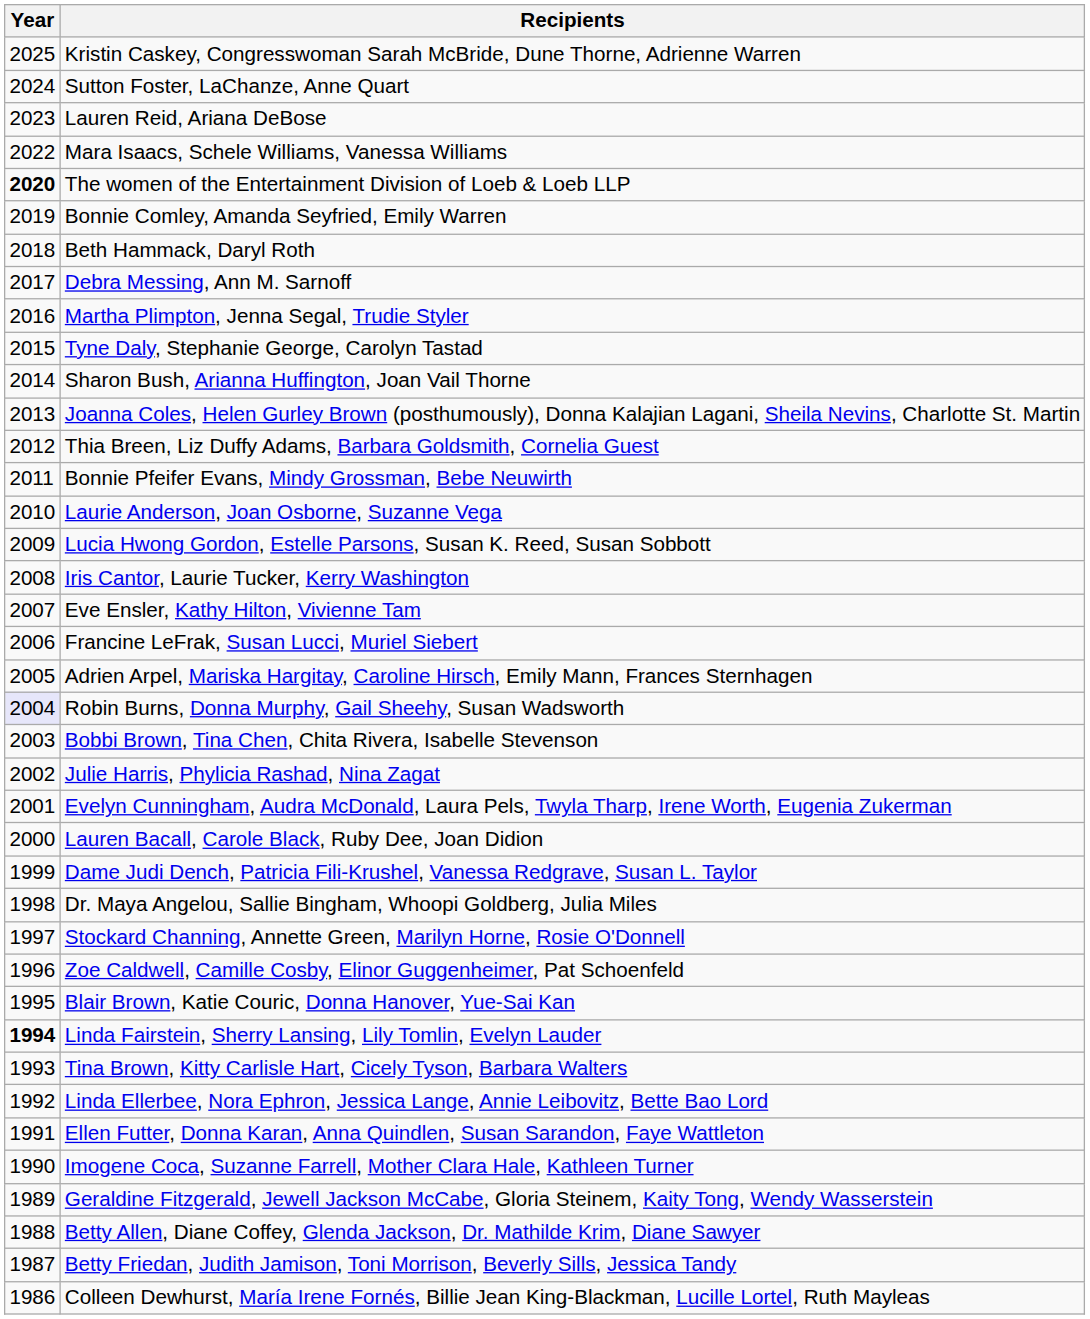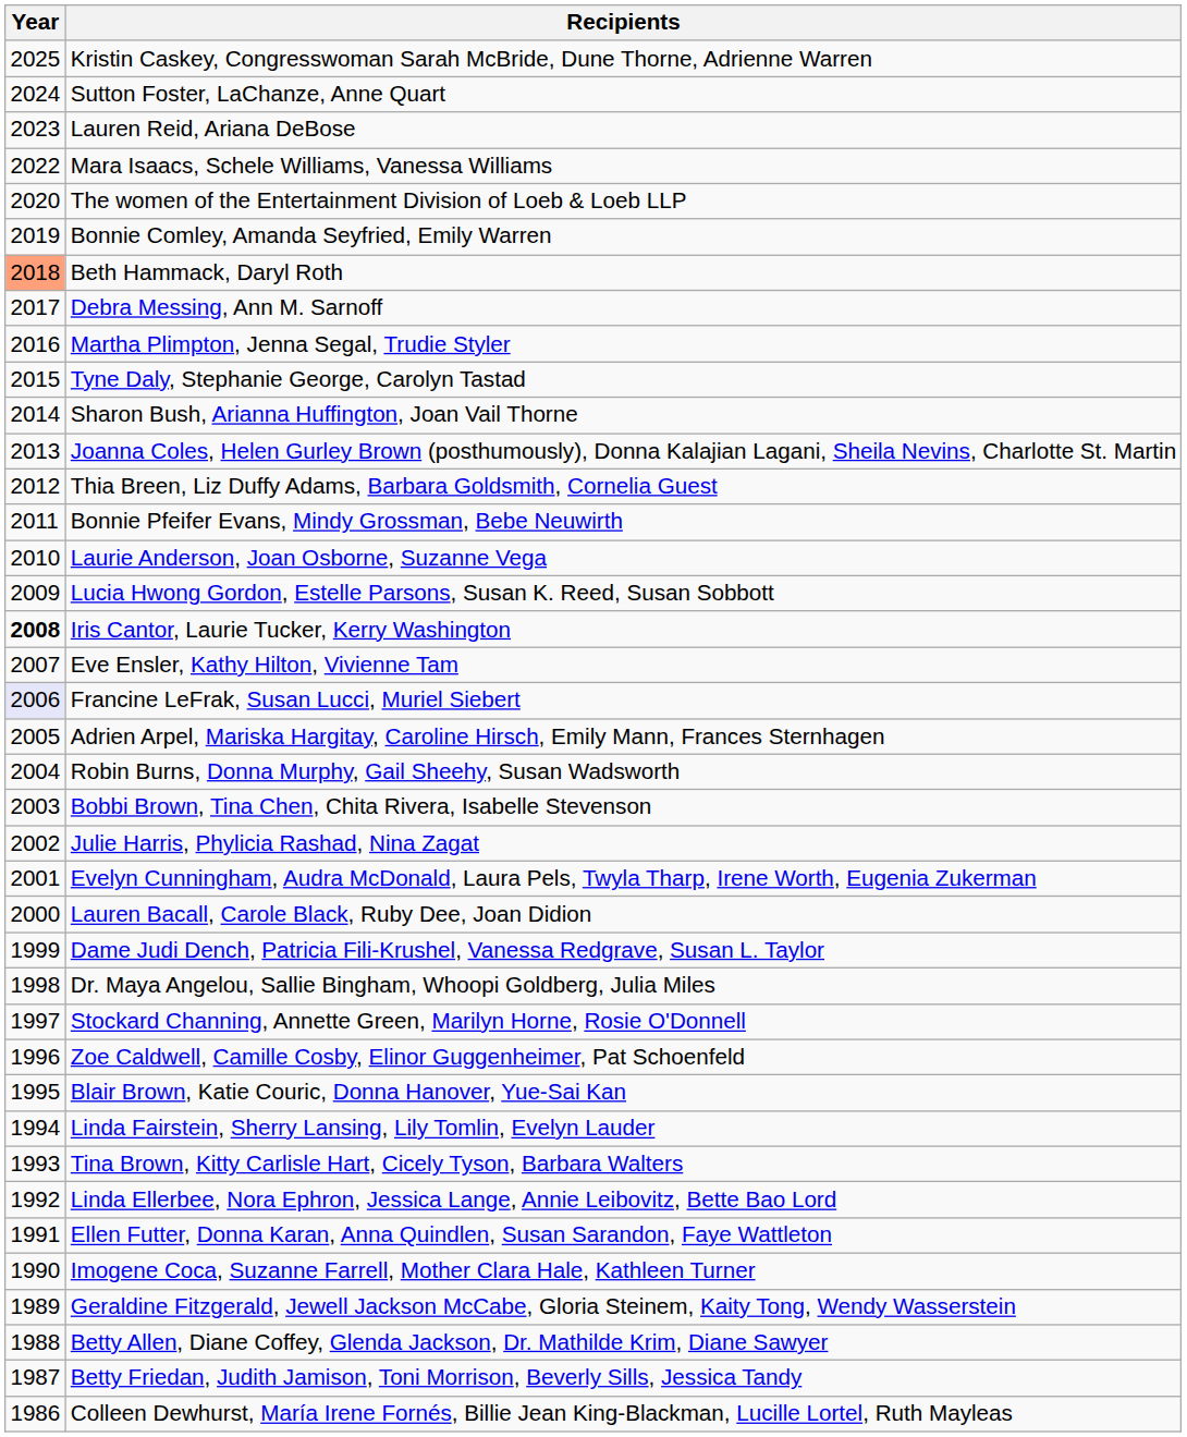The women of the Entertainment Division of Loeb & Loeb LLP | Year: bold -> normal
Beth Hammack, Daryl Roth | Year: no background -> lightsalmon background
Iris Cantor, Laurie Tucker, Kerry Washington | Year: normal -> bold
Francine LeFrak, Susan Lucci, Muriel Siebert | Year: no background -> lavender background
Robin Burns, Donna Murphy, Gail Sheehy, Susan Wadsworth | Year: lavender background -> no background
Linda Fairstein, Sherry Lansing, Lily Tomlin, Evelyn Lauder | Year: bold -> normal
